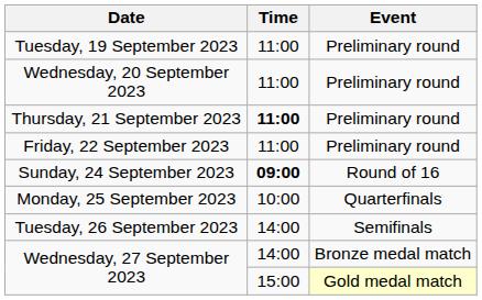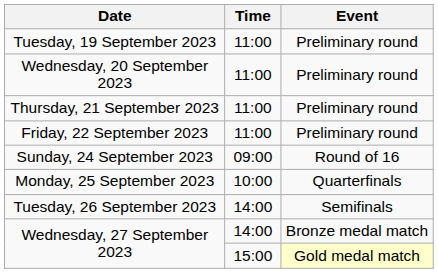Thursday, 21 September 2023 | Time: bold -> normal
Sunday, 24 September 2023 | Time: bold -> normal
